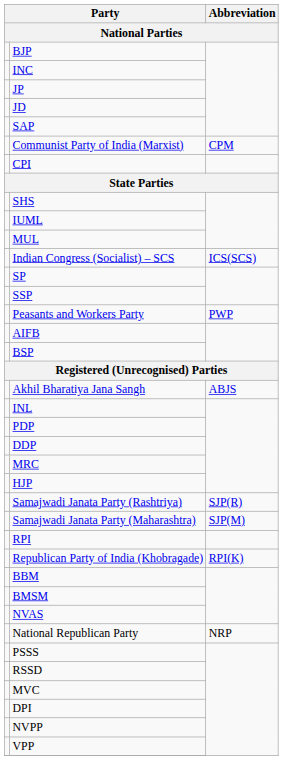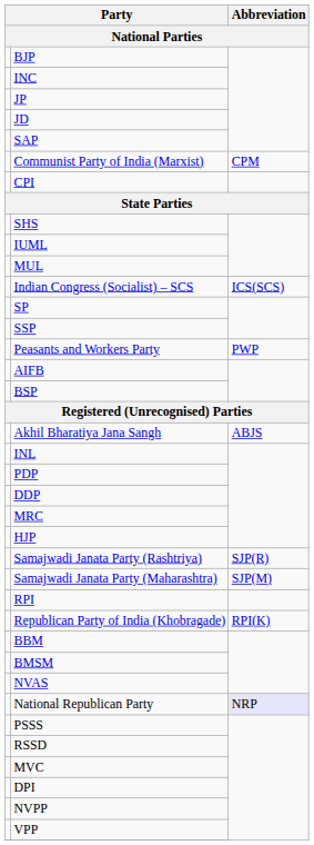National Republican Party | Abbreviation: no background -> lavender background
